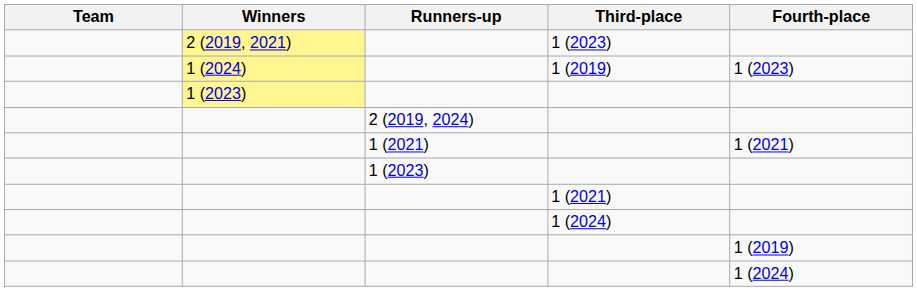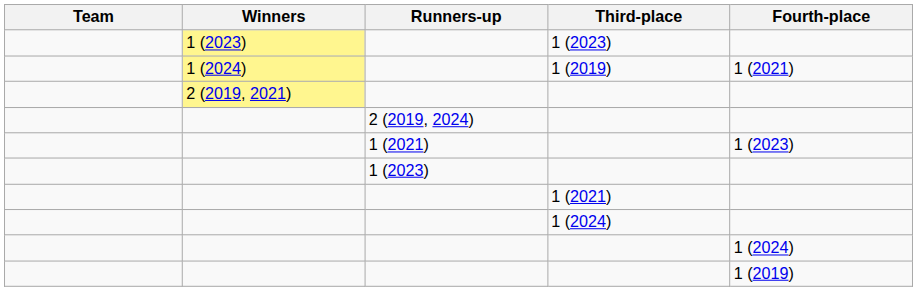row 2 | Winners: 2 (2019, 2021) -> 1 (2023)
row 3 | Fourth-place: 1 (2023) -> 1 (2021)
row 4 | Winners: 1 (2023) -> 2 (2019, 2021)
row 6 | Fourth-place: 1 (2021) -> 1 (2023)
row 10 | Fourth-place: 1 (2019) -> 1 (2024)
row 11 | Fourth-place: 1 (2024) -> 1 (2019)
